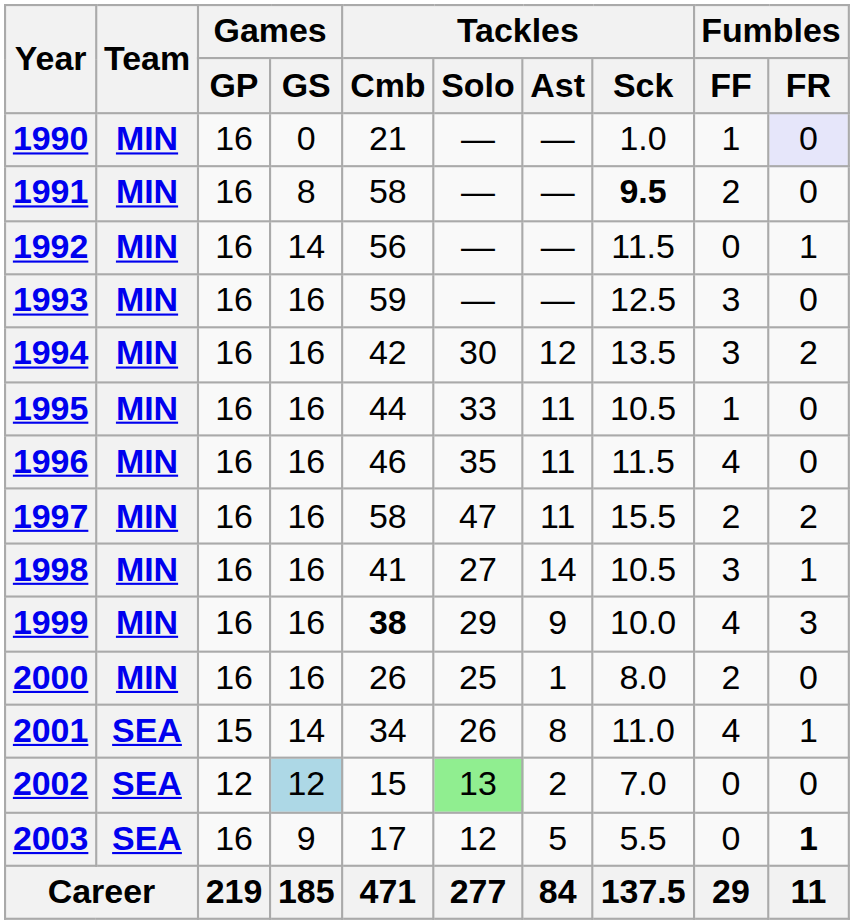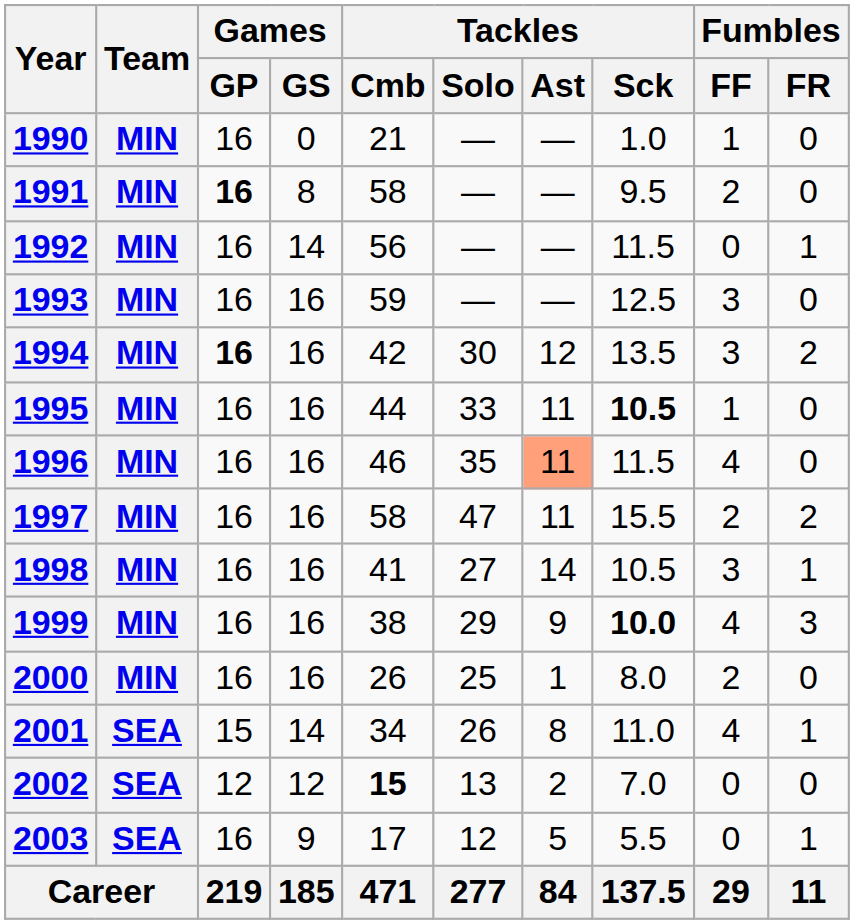1990 | Fumbles / FR: lavender background -> no background
1991 | Games / GP: normal -> bold
1991 | Tackles / Sck: bold -> normal
1994 | Games / GP: normal -> bold
1995 | Tackles / Sck: normal -> bold
1996 | Tackles / Ast: no background -> lightsalmon background
1999 | Tackles / Cmb: bold -> normal
1999 | Tackles / Sck: normal -> bold
2002 | Games / GS: lightblue background -> no background
2002 | Tackles / Cmb: normal -> bold
2002 | Tackles / Solo: lightgreen background -> no background
2003 | Fumbles / FR: bold -> normal
